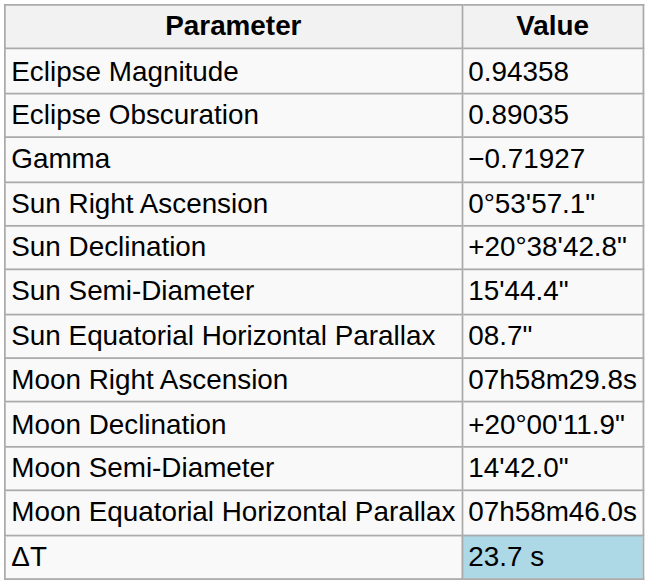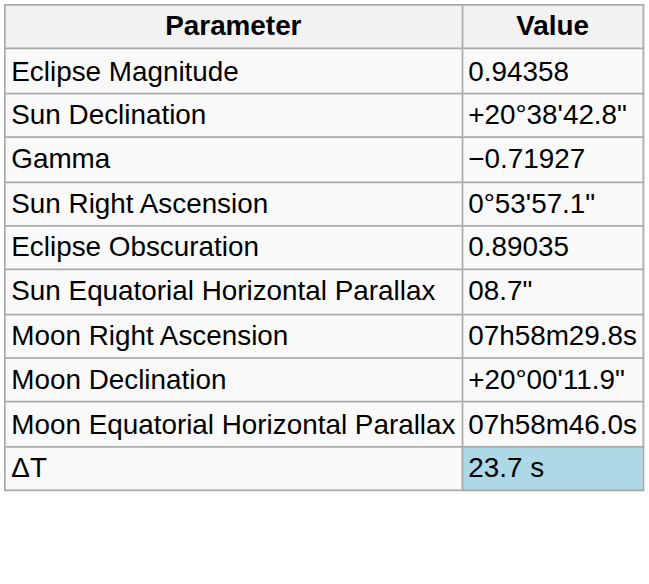rows swapped: Eclipse Obscuration <-> Sun Declination
- row: Sun Semi-Diameter | 15'44.4"
- row: Moon Semi-Diameter | 14'42.0"
